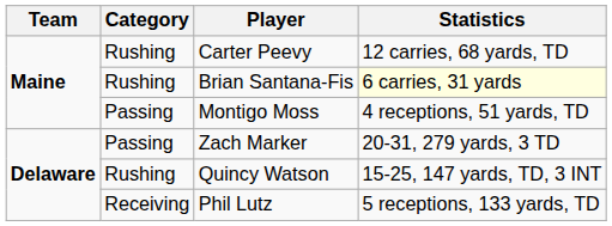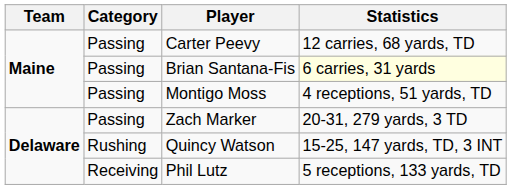Carter Peevy | Category: Rushing -> Passing
Brian Santana-Fis | Category: Rushing -> Passing
